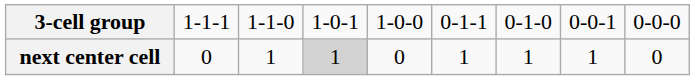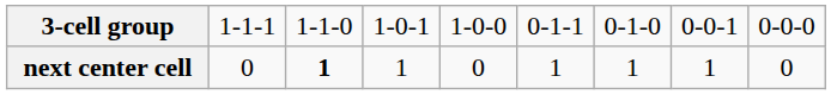next center cell | column 3: normal -> bold
next center cell | column 4: lightgrey background -> no background
